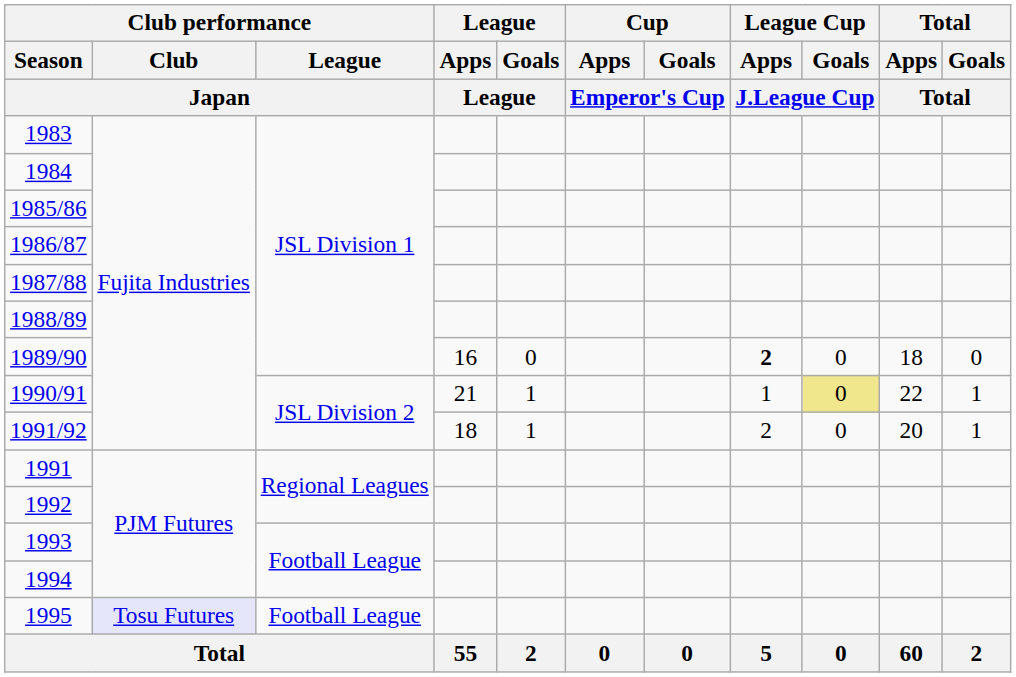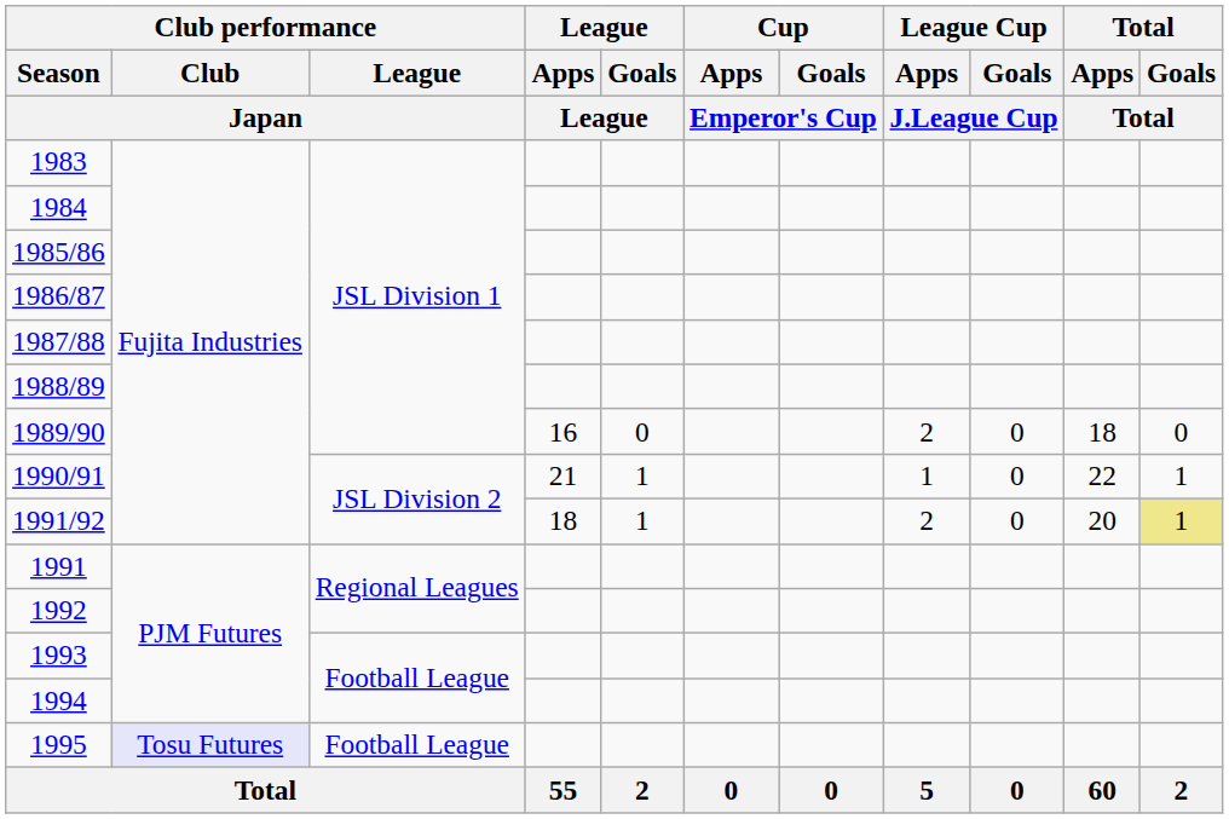1989/90 | League Cup / Apps / J.League Cup: bold -> normal
1990/91 | League Cup / Goals / J.League Cup: khaki background -> no background
1991/92 | Total / Goals / Total: no background -> khaki background
